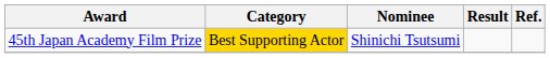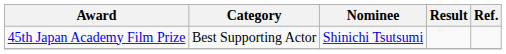45th Japan Academy Film Prize | Category: gold background -> no background
